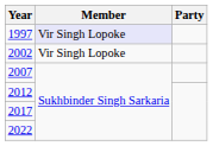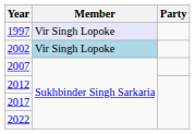2002 | Member: no background -> lightblue background
